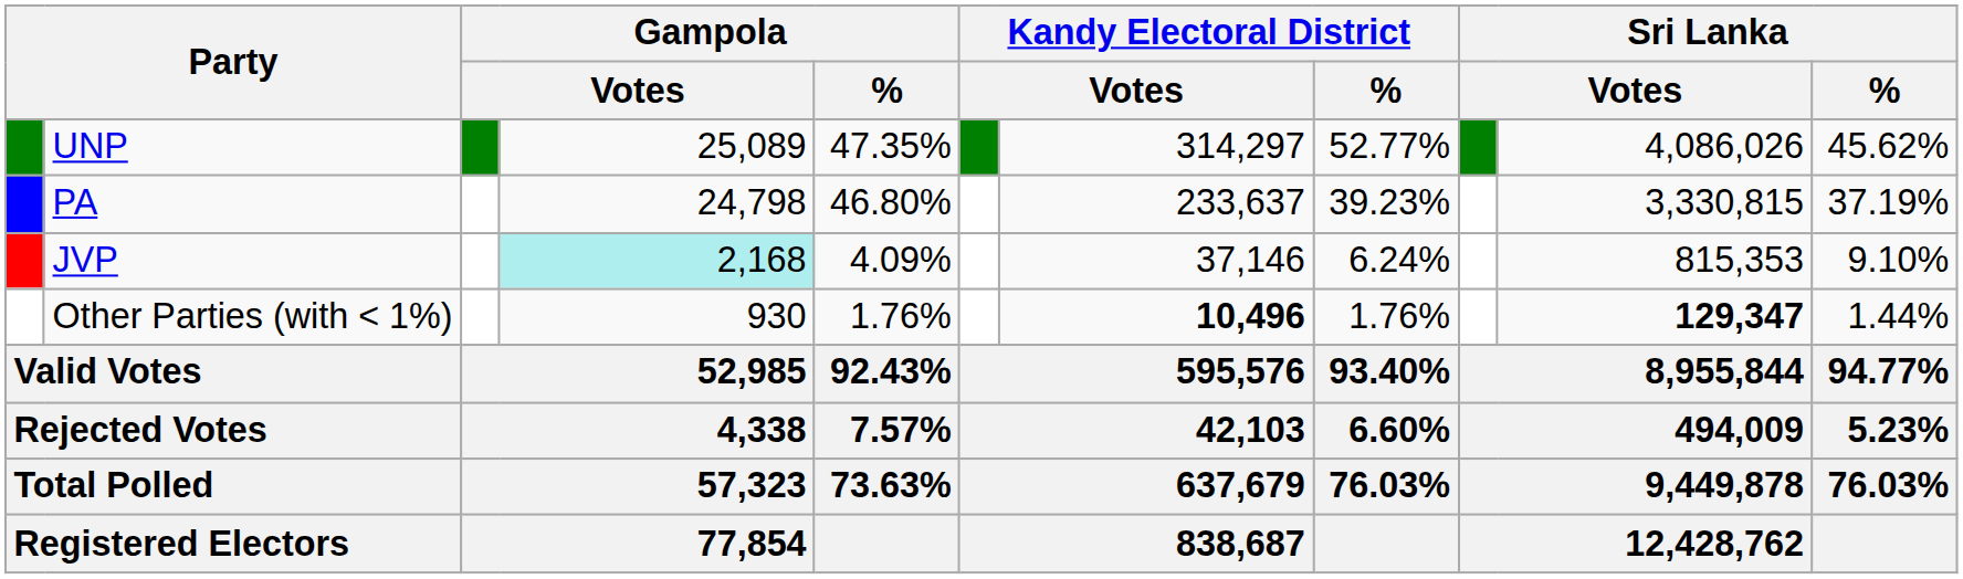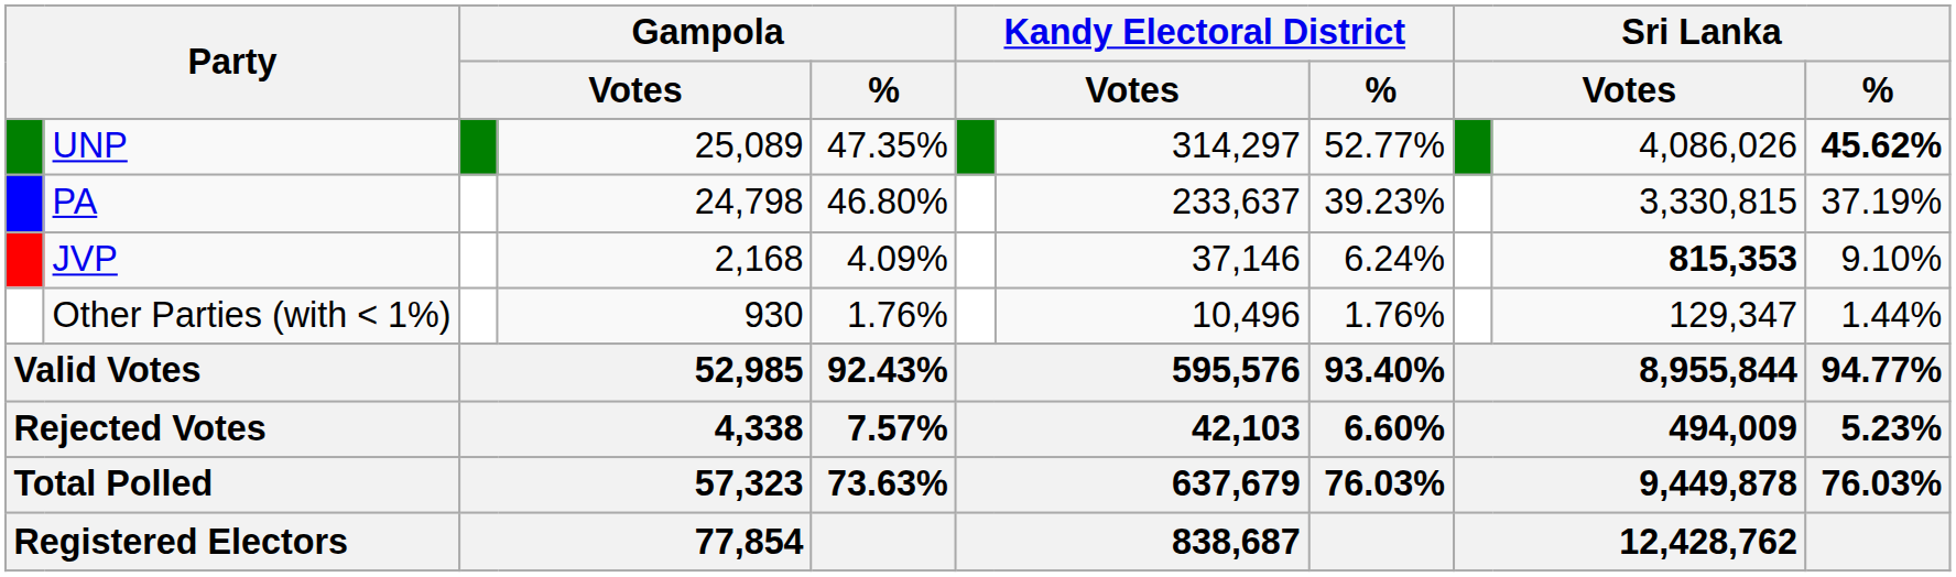UNP | Sri Lanka / %: normal -> bold
JVP | column 4: paleturquoise background -> no background
JVP | column 10: normal -> bold
Other Parties (with < 1%) | column 7: bold -> normal
Other Parties (with < 1%) | column 10: bold -> normal
